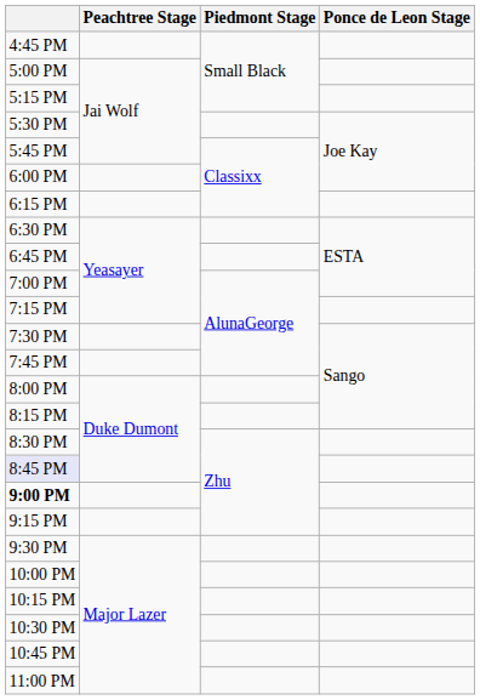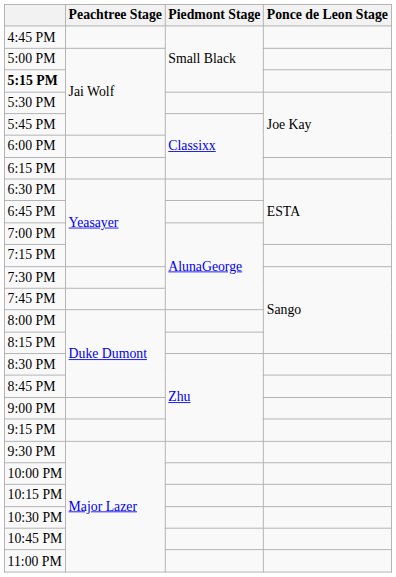5:15 PM | column 1: normal -> bold
8:45 PM | column 1: lavender background -> no background
9:00 PM | column 1: bold -> normal
